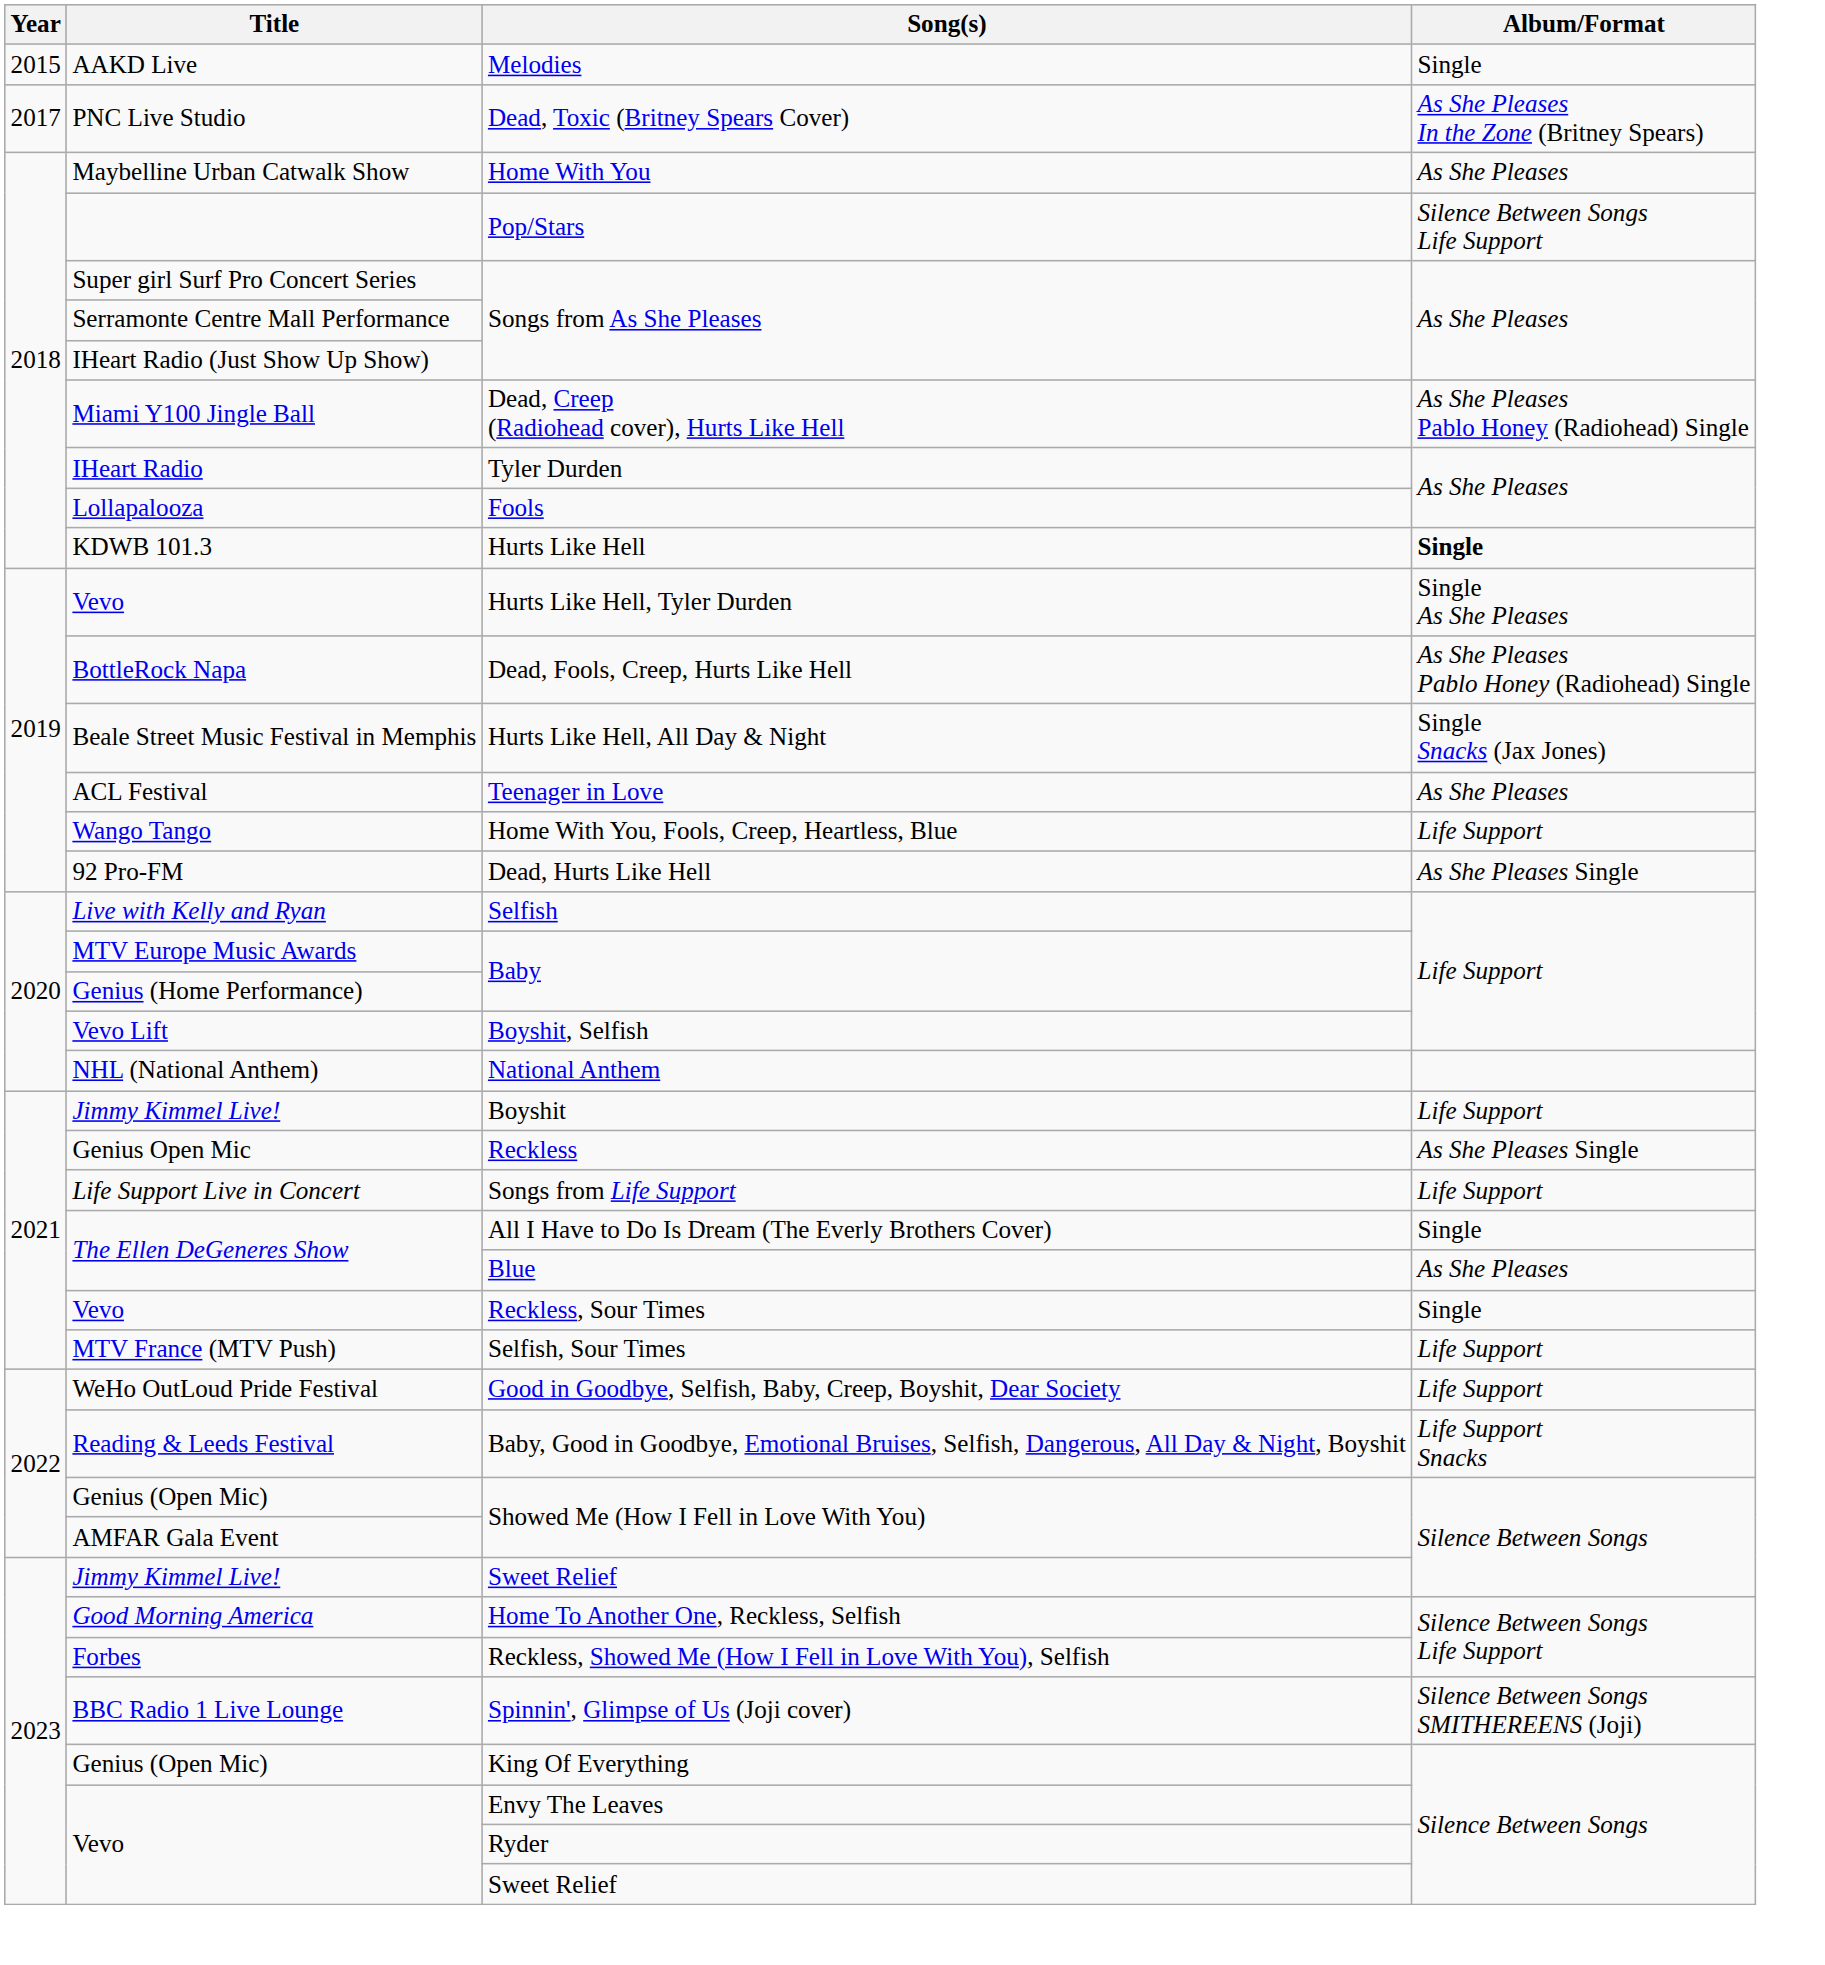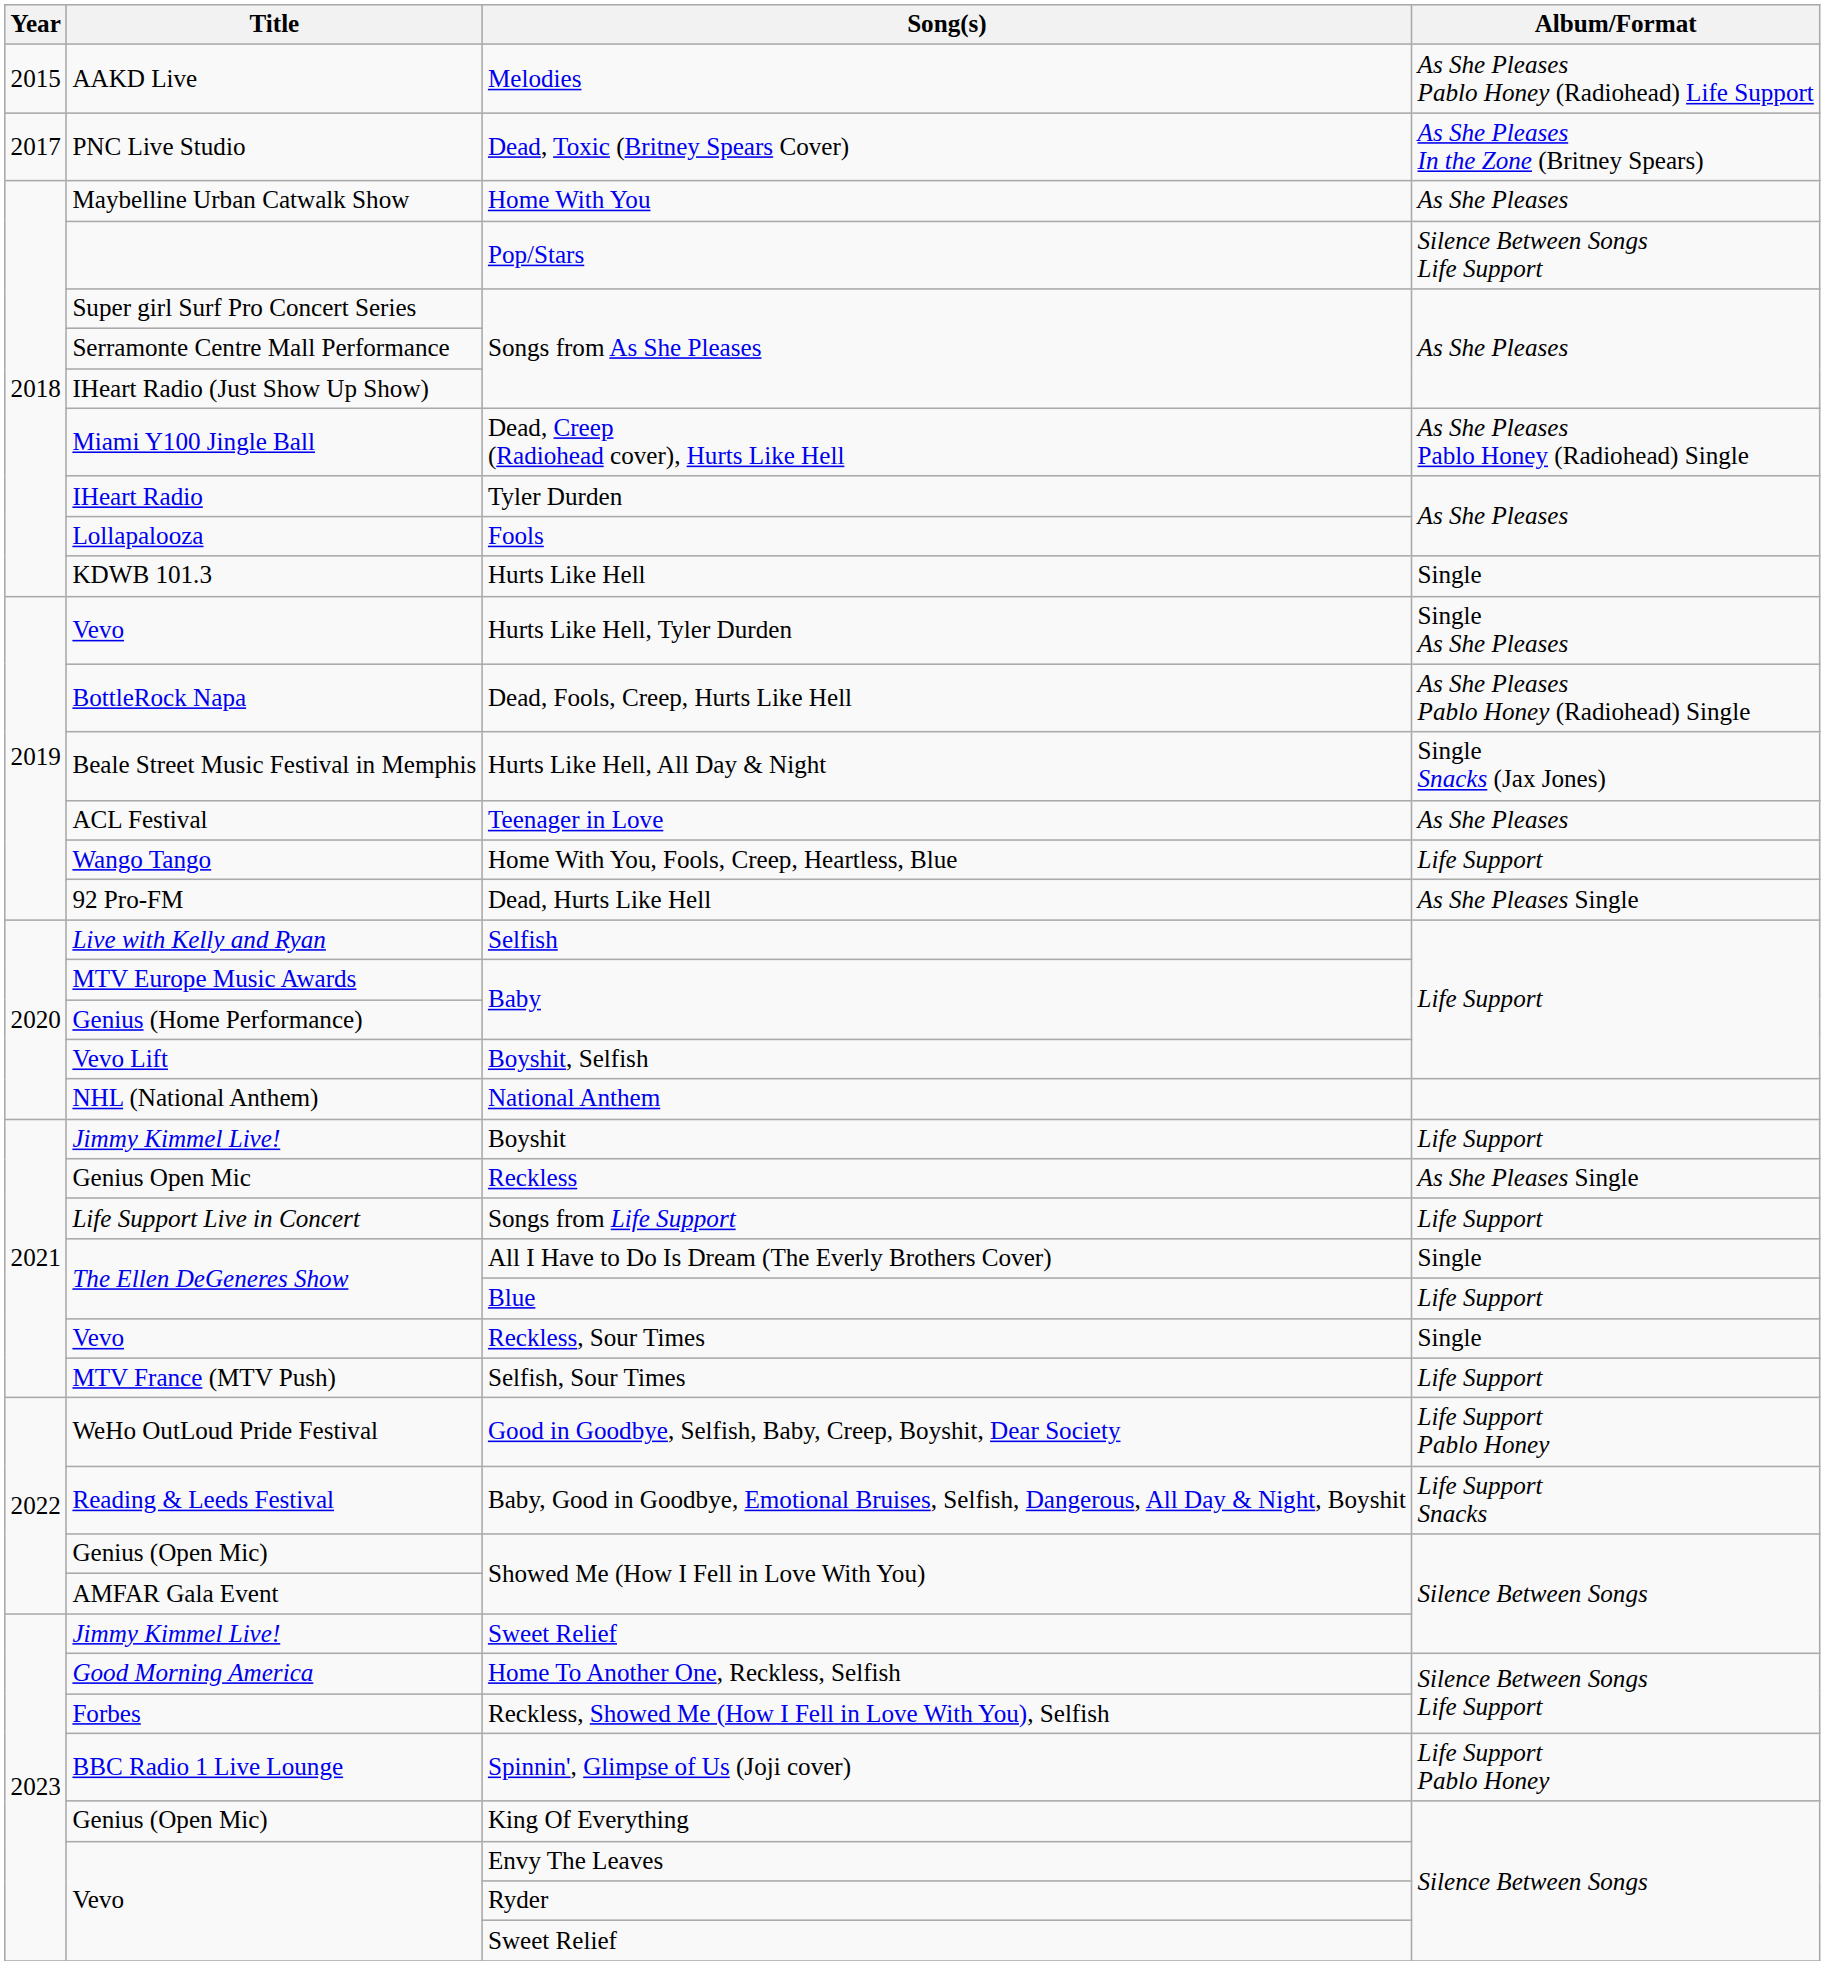Melodies | Album/Format: Single -> As She Pleases Pablo Honey (Radiohead) Life Support
Hurts Like Hell | Album/Format: bold -> normal
Blue | Album/Format: As She Pleases -> Life Support
Good in Goodbye, Selfish, Baby, Creep, Boyshit, Dear Society | Album/Format: Life Support -> Life Support Pablo Honey
Spinnin', Glimpse of Us (Joji cover) | Album/Format: Silence Between Songs SMITHEREENS (Joji) -> Life Support Pablo Honey
